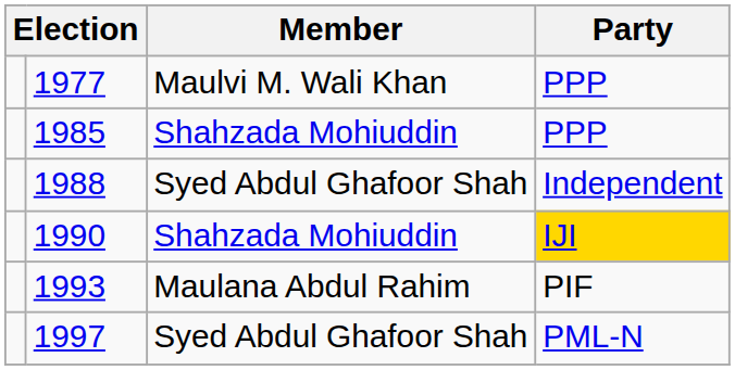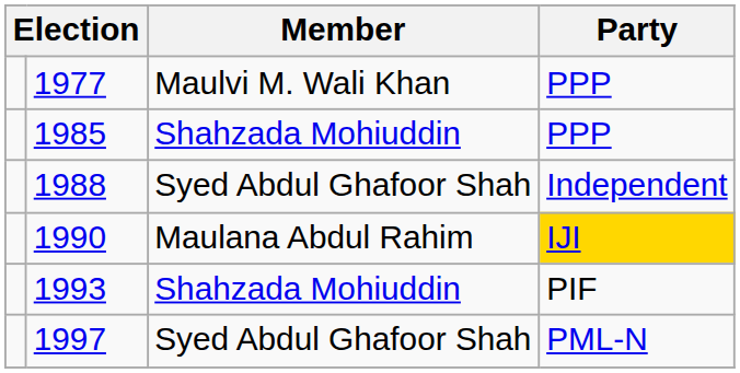1990 | Member: Shahzada Mohiuddin -> Maulana Abdul Rahim
1993 | Member: Maulana Abdul Rahim -> Shahzada Mohiuddin
